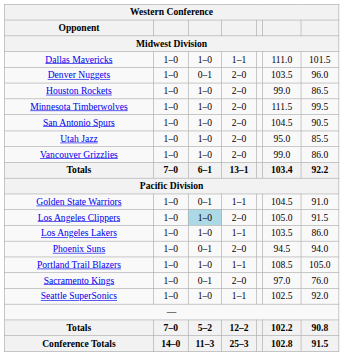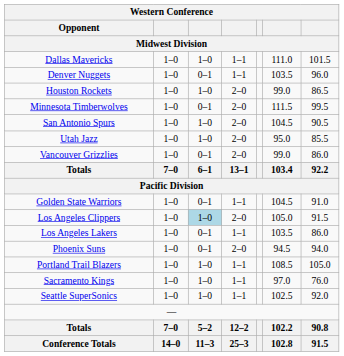Denver Nuggets | column 4: 2–0 -> 1–1
Minnesota Timberwolves | column 3: 1–0 -> 0–1
Vancouver Grizzlies | column 3: 1–0 -> 0–1
Los Angeles Lakers | column 3: 1–0 -> 0–1
Sacramento Kings | column 3: 0–1 -> 1–0
Sacramento Kings | column 4: 2–0 -> 1–1
